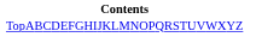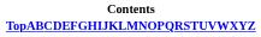row 2 | column 1: normal -> bold
